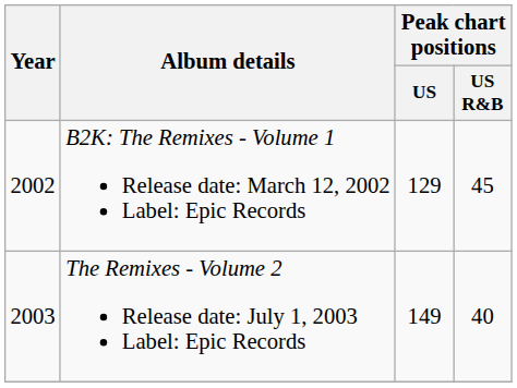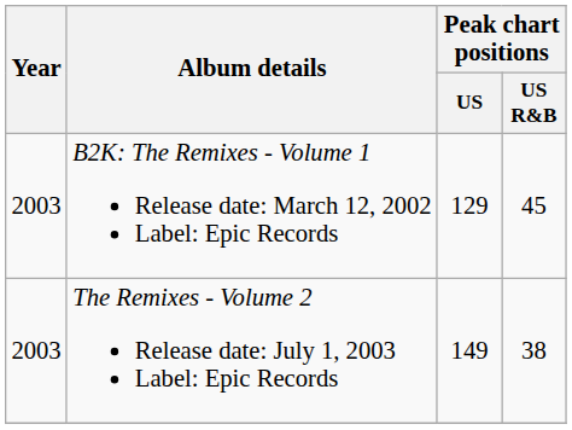row 3 | Year: 2002 -> 2003
row 4 | Peak chart positions / US R&B: 40 -> 38
